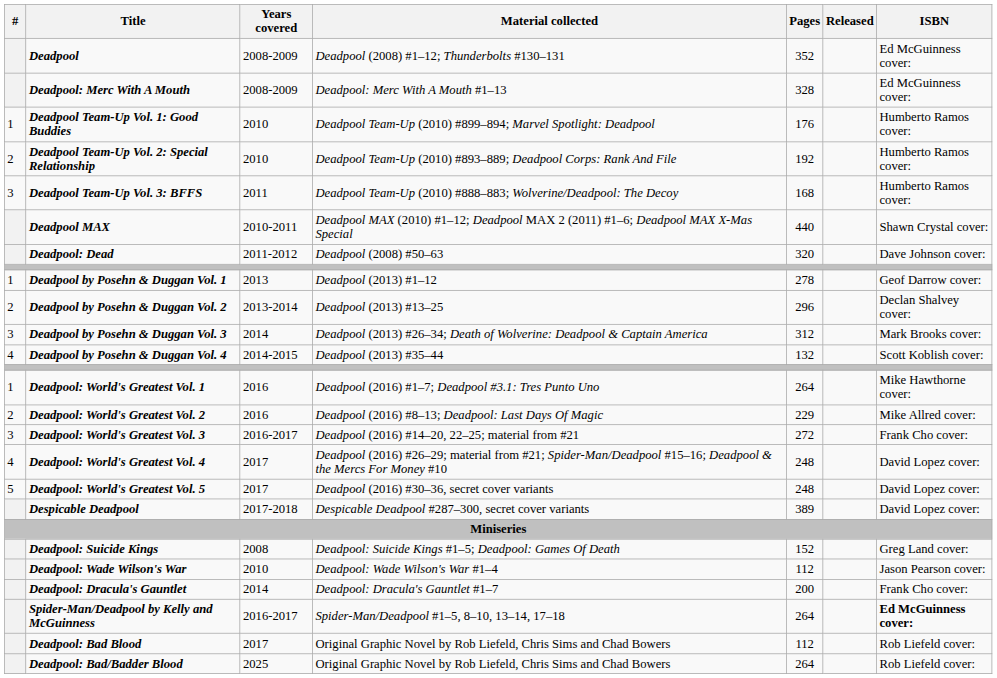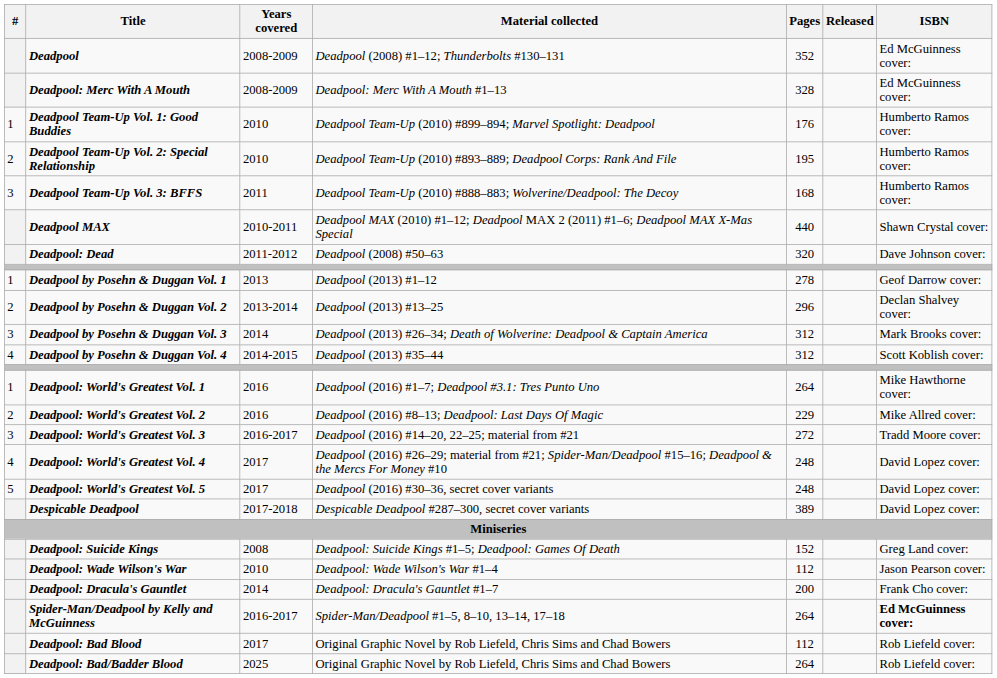Deadpool Team-Up Vol. 2: Special Relationship | Pages: 192 -> 195
Deadpool by Posehn & Duggan Vol. 4 | Pages: 132 -> 312
Deadpool: World's Greatest Vol. 3 | ISBN: Frank Cho cover: -> Tradd Moore cover:
